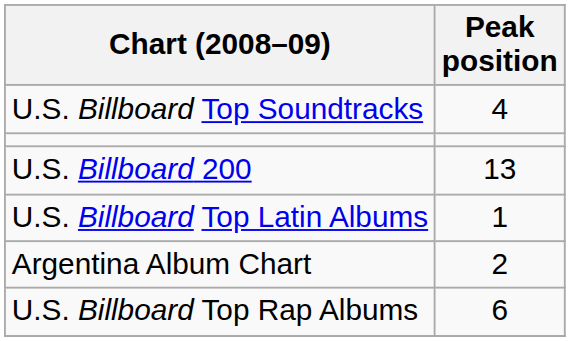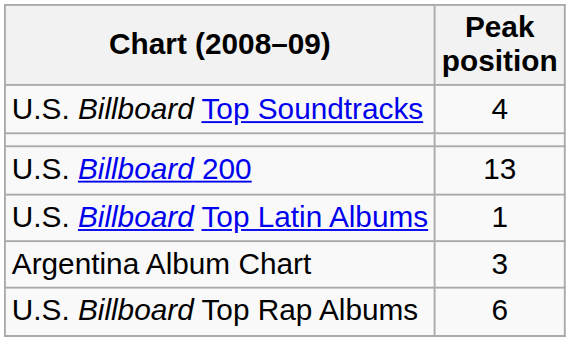row 6 | Peak position: 2 -> 3
